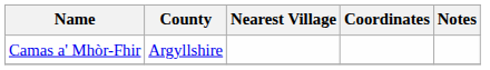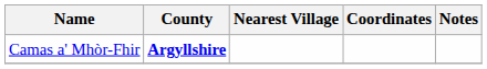Camas a' Mhòr-Fhir | County: normal -> bold
